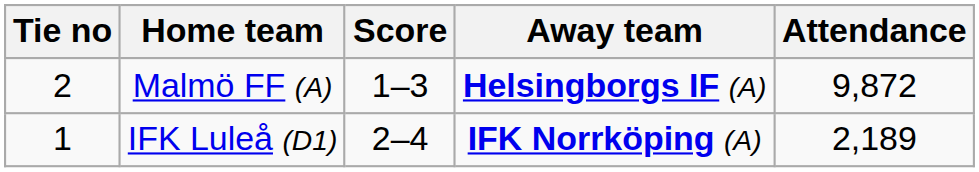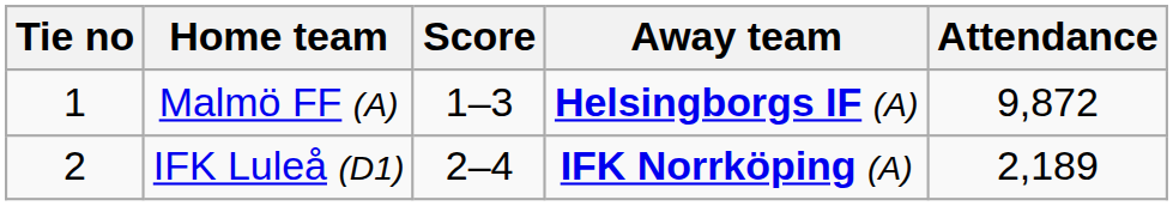Malmö FF (A) | Tie no: 2 -> 1
IFK Luleå (D1) | Tie no: 1 -> 2
